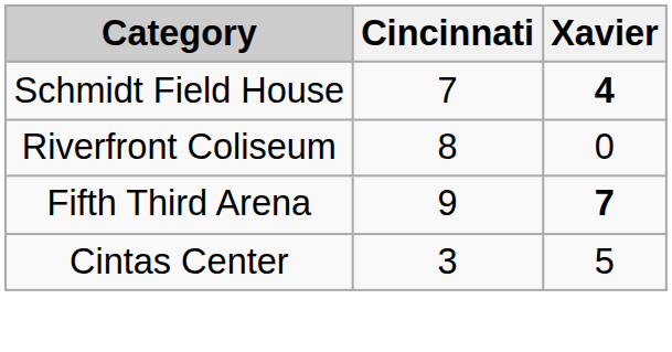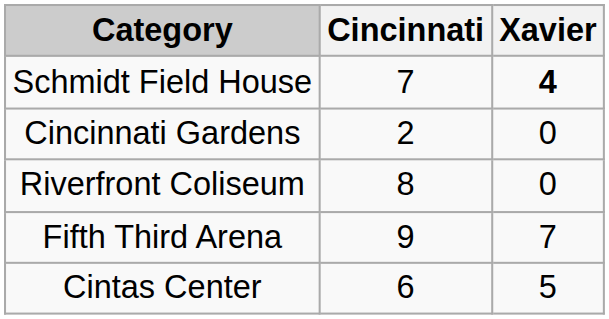+ row: Cincinnati Gardens | 2 | 0
Fifth Third Arena | Xavier: bold -> normal
Cintas Center | Cincinnati: 3 -> 6
